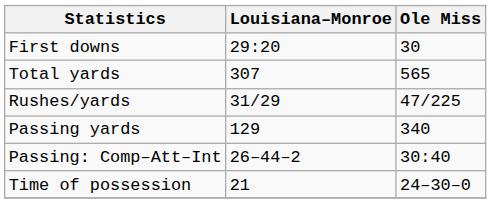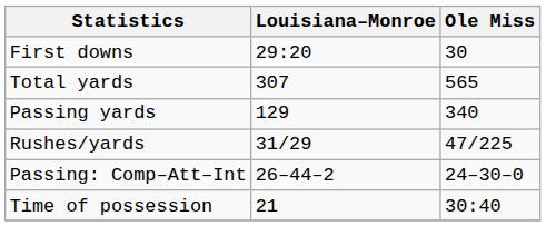rows swapped: Rushes/yards <-> Passing yards
Passing: Comp–Att–Int | Ole Miss: 30:40 -> 24–30–0
Time of possession | Ole Miss: 24–30–0 -> 30:40
